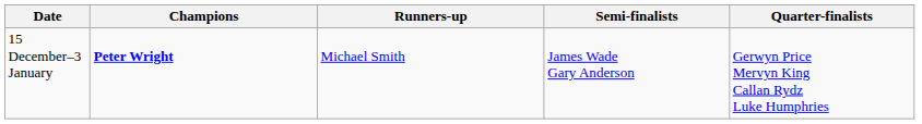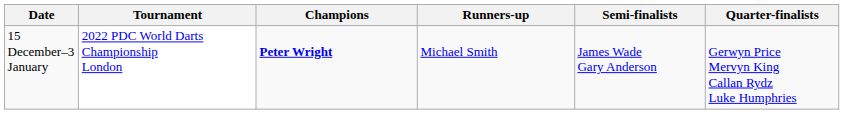+ column: Tournament | 2022 PDC World Darts Championship London
